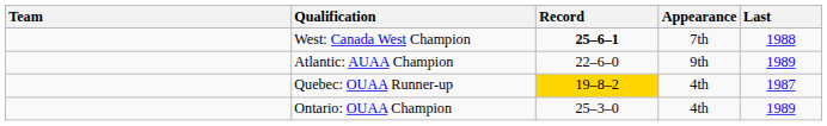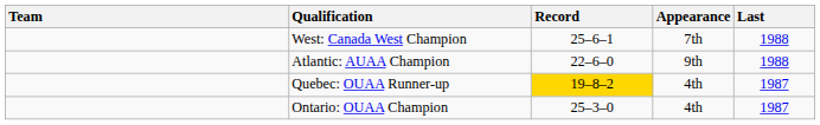West: Canada West Champion | Record: bold -> normal
Atlantic: AUAA Champion | Last: 1989 -> 1988
Ontario: OUAA Champion | Last: 1989 -> 1987
